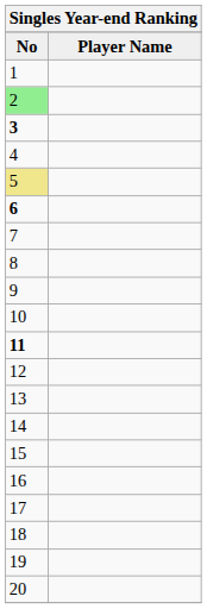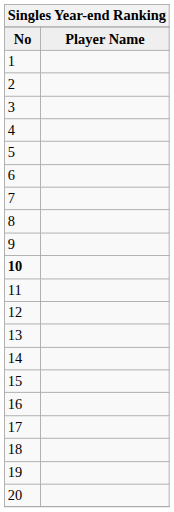2 | No: lightgreen background -> no background
3 | No: bold -> normal
5 | No: khaki background -> no background
6 | No: bold -> normal
10 | No: normal -> bold
11 | No: bold -> normal
